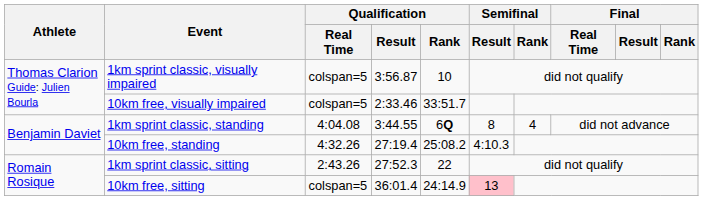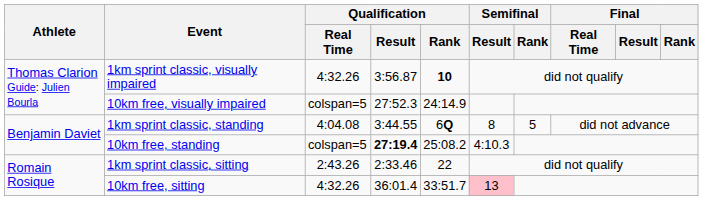1km sprint classic, visually impaired | Qualification / Real Time: colspan=5 -> 4:32.26
1km sprint classic, visually impaired | Qualification / Rank: normal -> bold
10km free, visually impaired | Qualification / Result: 2:33.46 -> 27:52.3
10km free, visually impaired | Qualification / Rank: 33:51.7 -> 24:14.9
1km sprint classic, standing | Semifinal / Rank: 4 -> 5
10km free, standing | Qualification / Real Time: 4:32.26 -> colspan=5
10km free, standing | Qualification / Result: normal -> bold
1km sprint classic, sitting | Qualification / Result: 27:52.3 -> 2:33.46
10km free, sitting | Qualification / Real Time: colspan=5 -> 4:32.26
10km free, sitting | Qualification / Rank: 24:14.9 -> 33:51.7
